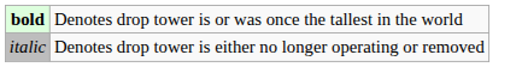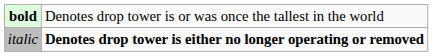italic | column 2: normal -> bold
